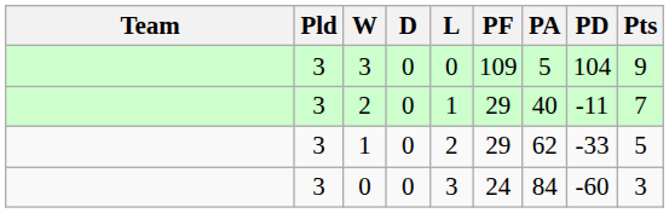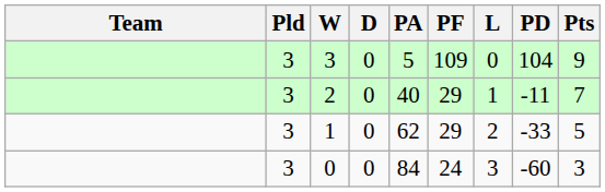columns swapped: L <-> PA
